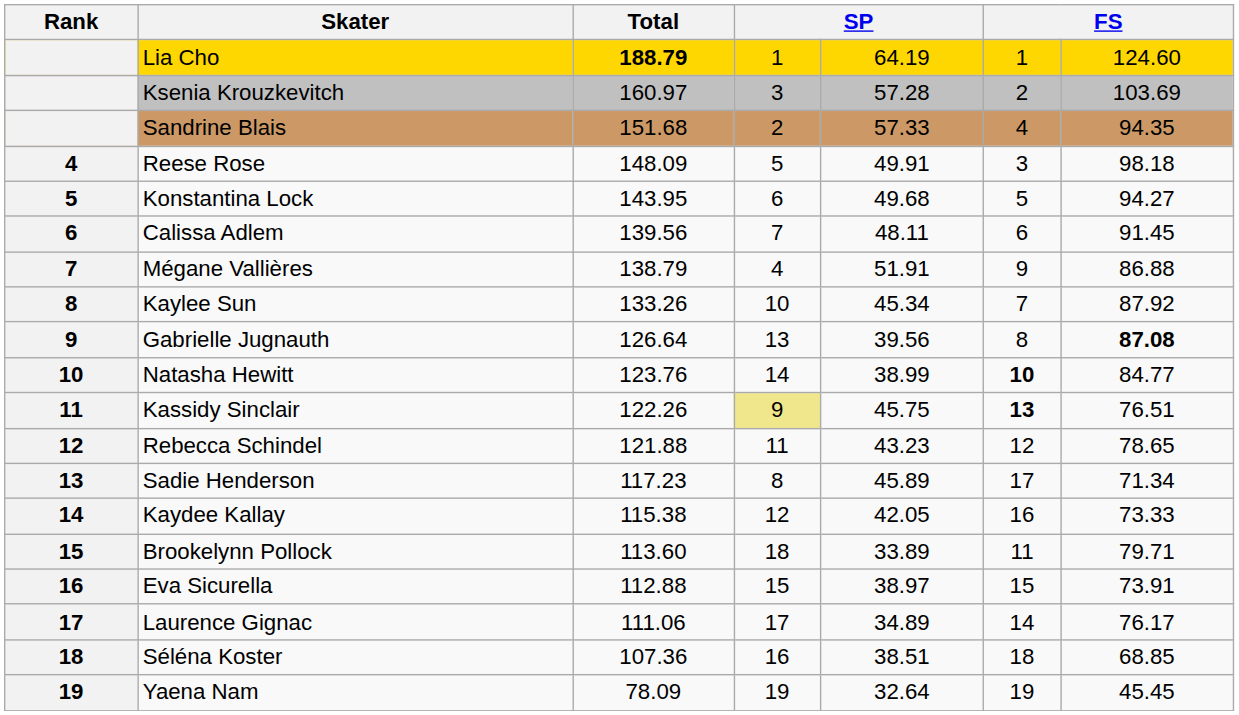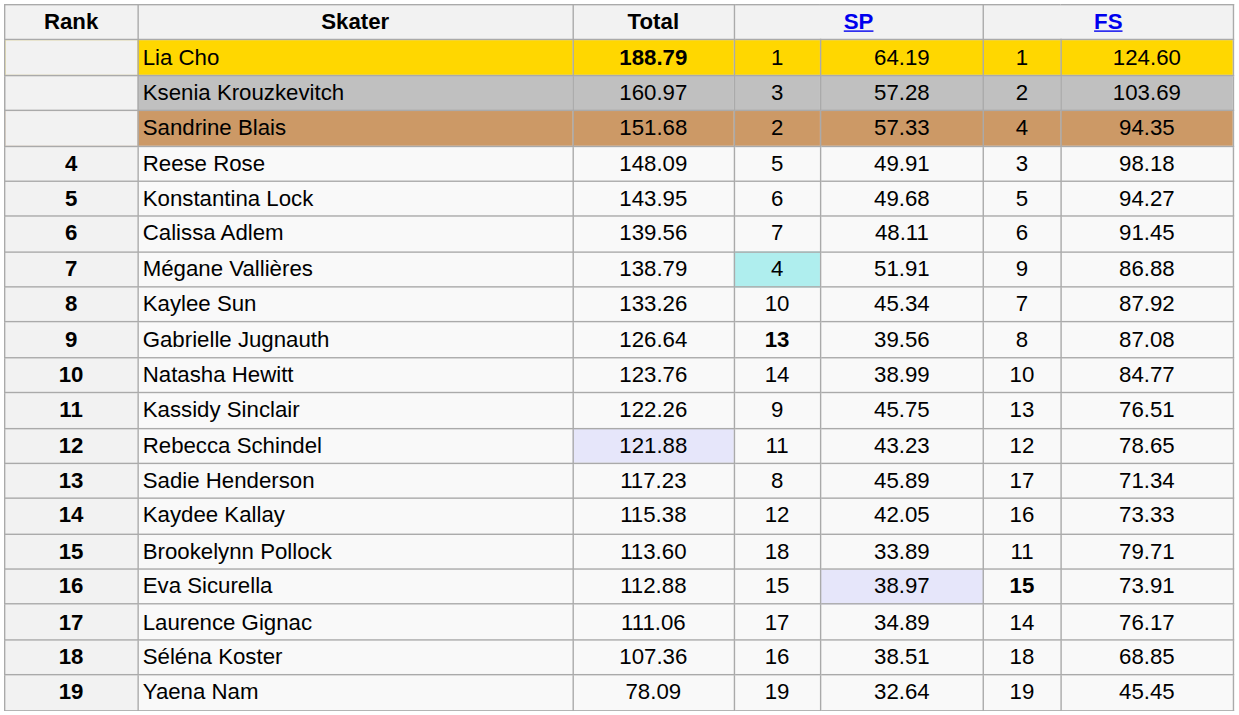Mégane Vallières | column 4: no background -> paleturquoise background
Gabrielle Jugnauth | column 4: normal -> bold
Gabrielle Jugnauth | column 7: bold -> normal
Natasha Hewitt | column 6: bold -> normal
Kassidy Sinclair | column 4: khaki background -> no background
Kassidy Sinclair | column 6: bold -> normal
Rebecca Schindel | Total: no background -> lavender background
Eva Sicurella | column 5: no background -> lavender background
Eva Sicurella | column 6: normal -> bold
